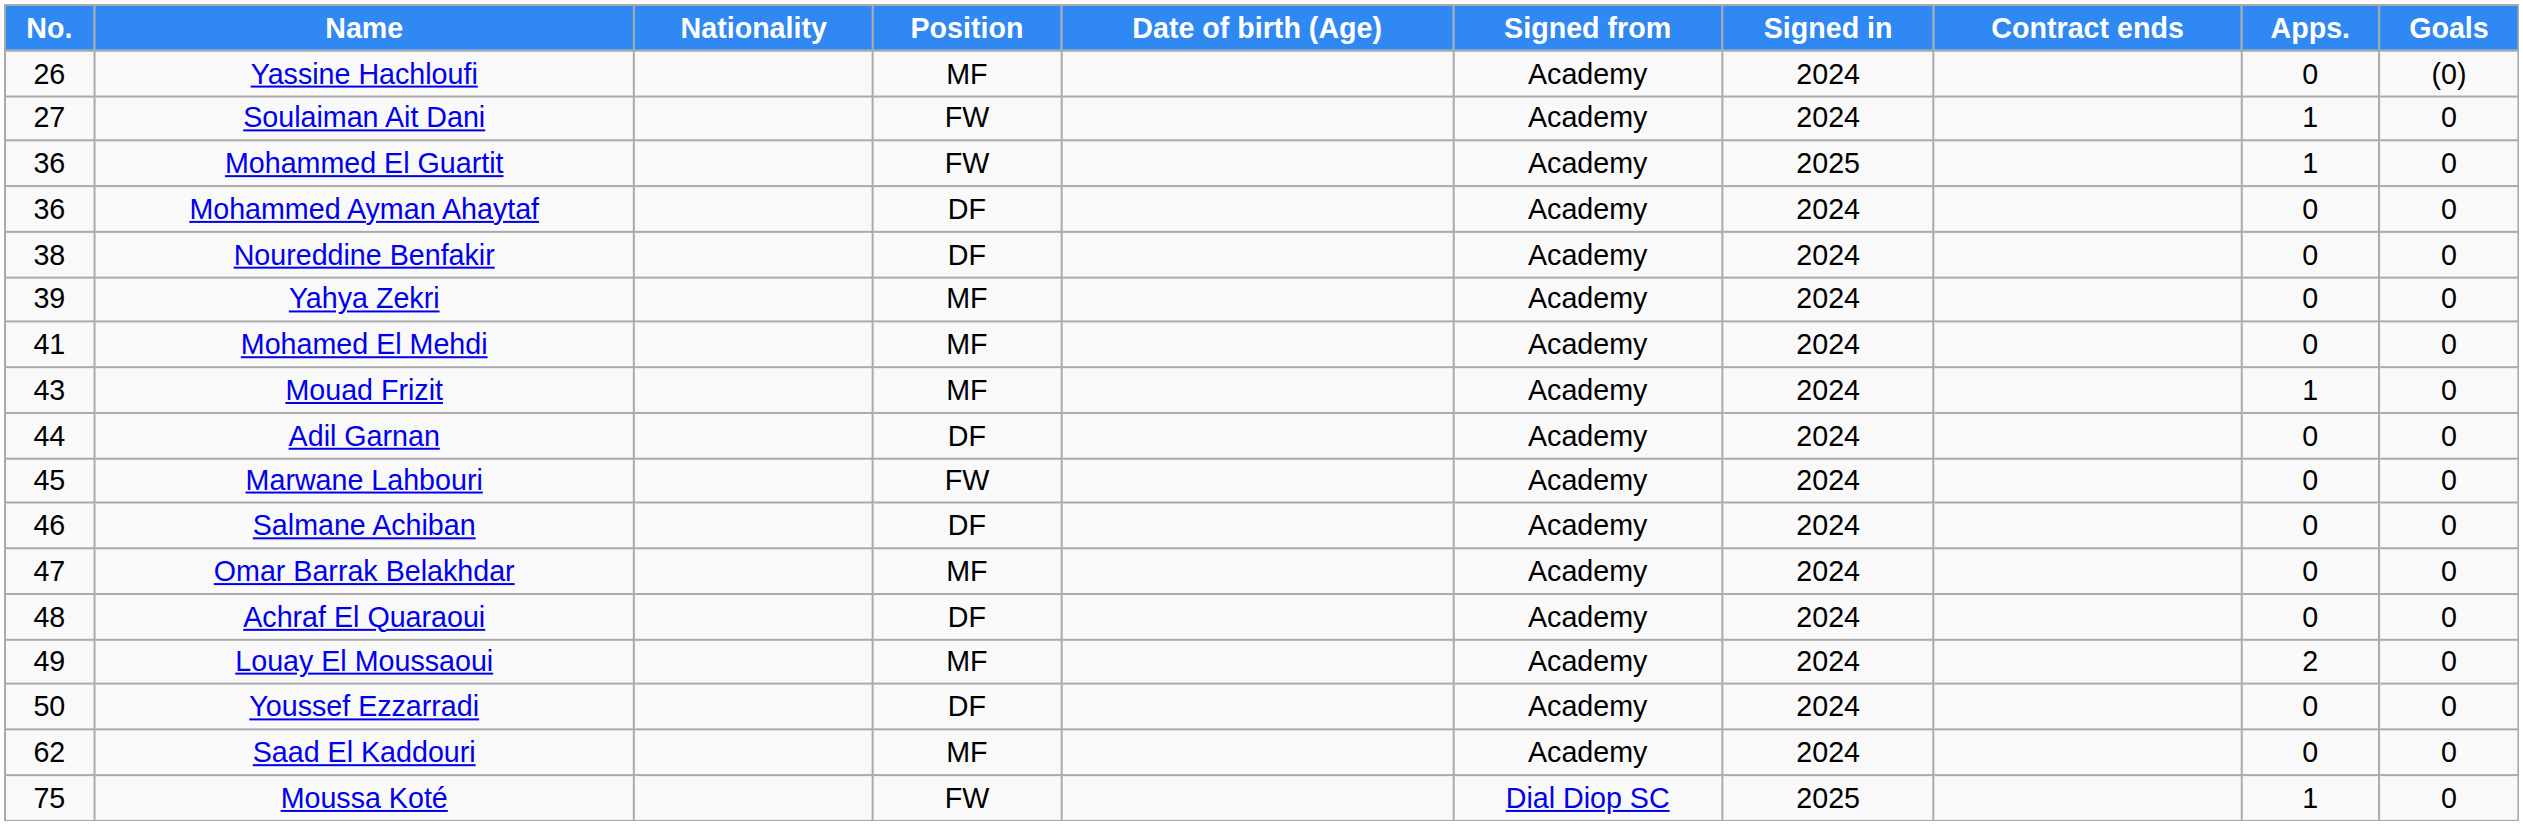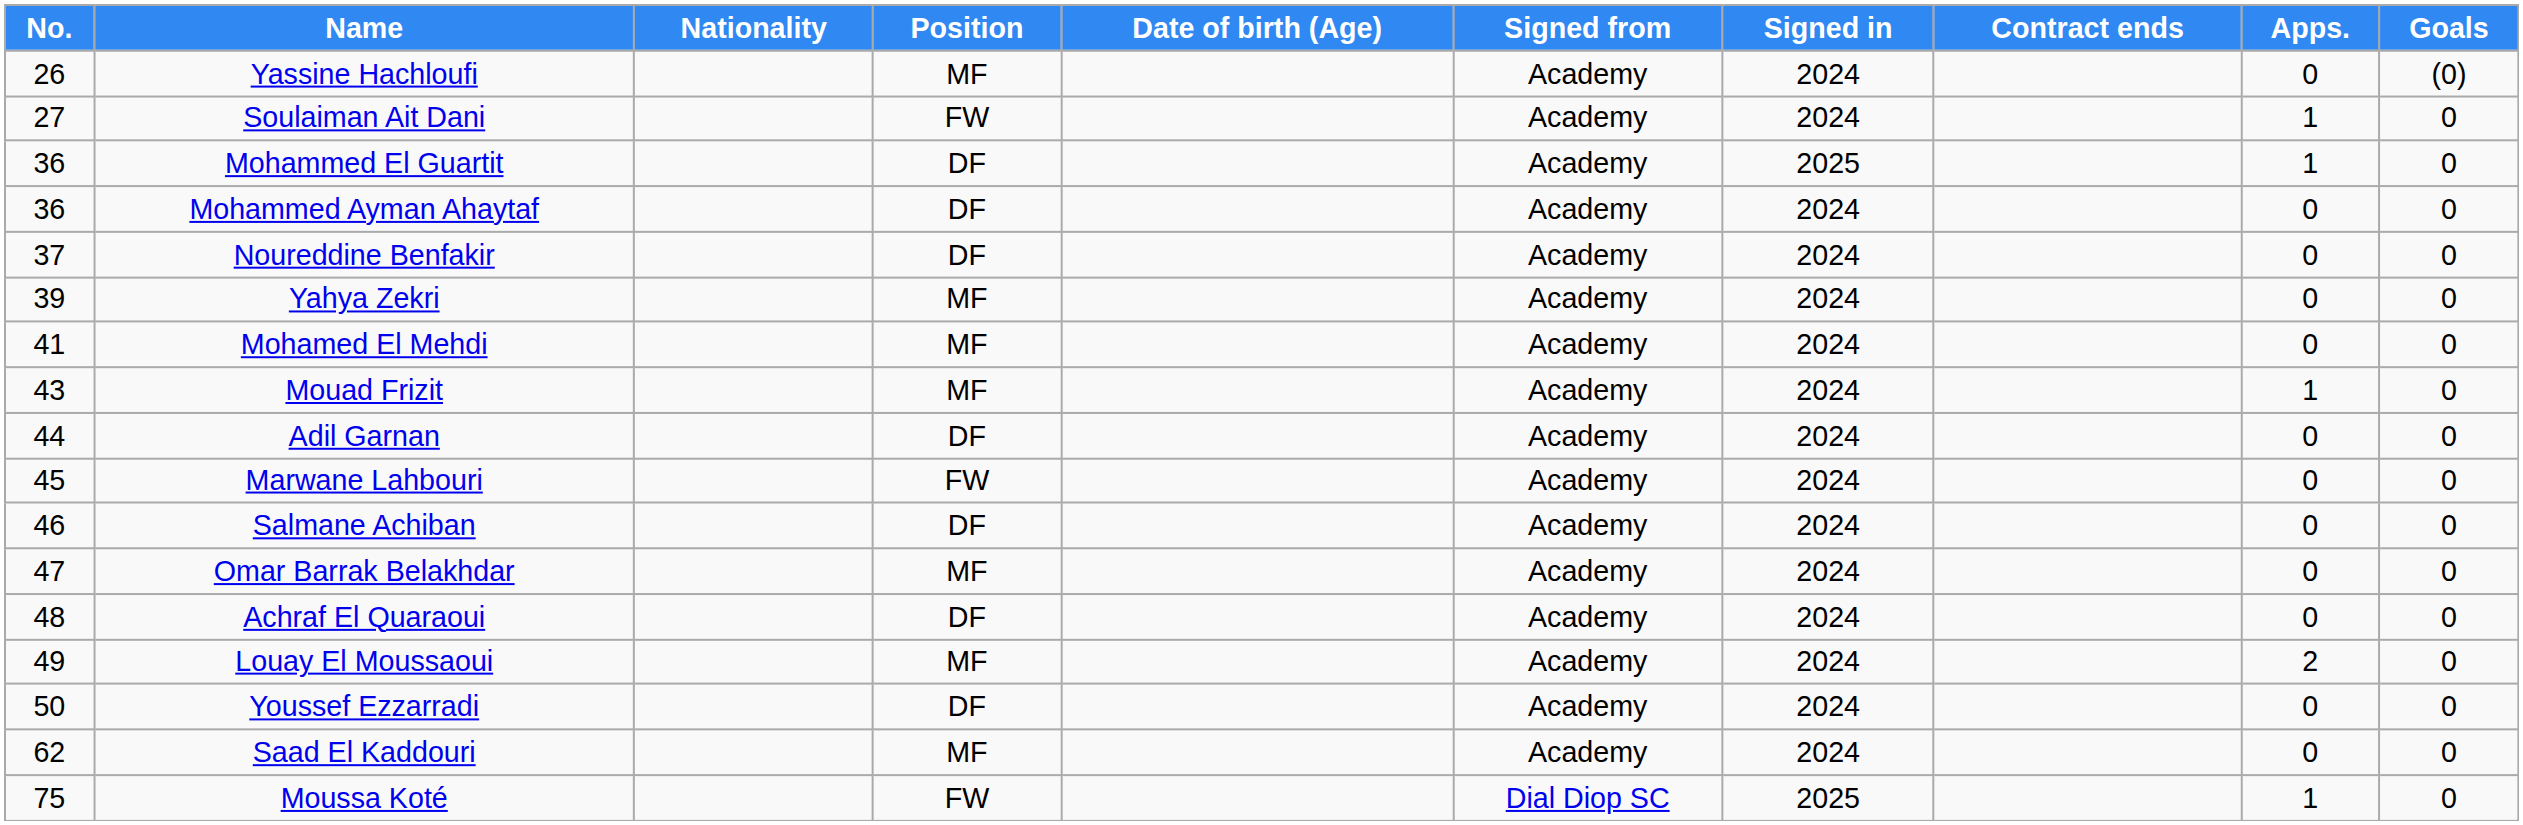Mohammed El Guartit | Position: FW -> DF
Noureddine Benfakir | No.: 38 -> 37
